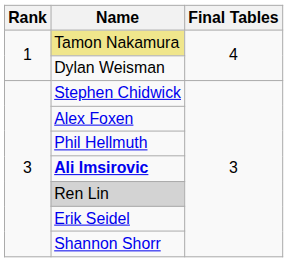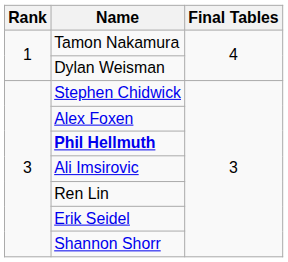Tamon Nakamura | Name: khaki background -> no background
Phil Hellmuth | Name: normal -> bold
Ali Imsirovic | Name: bold -> normal
Ren Lin | Name: lightgrey background -> no background
